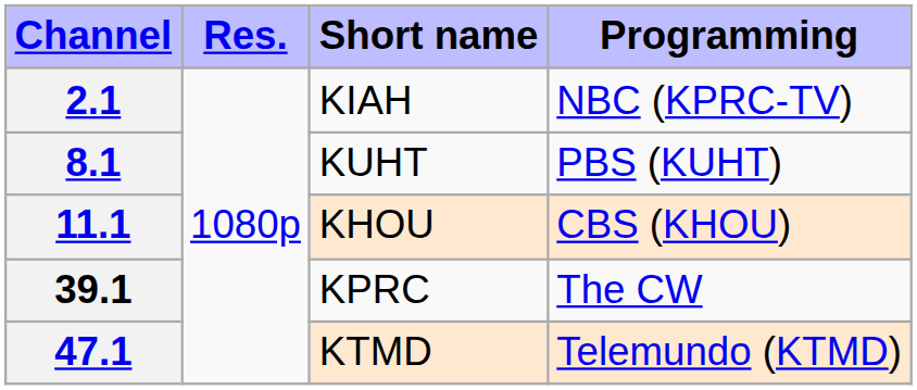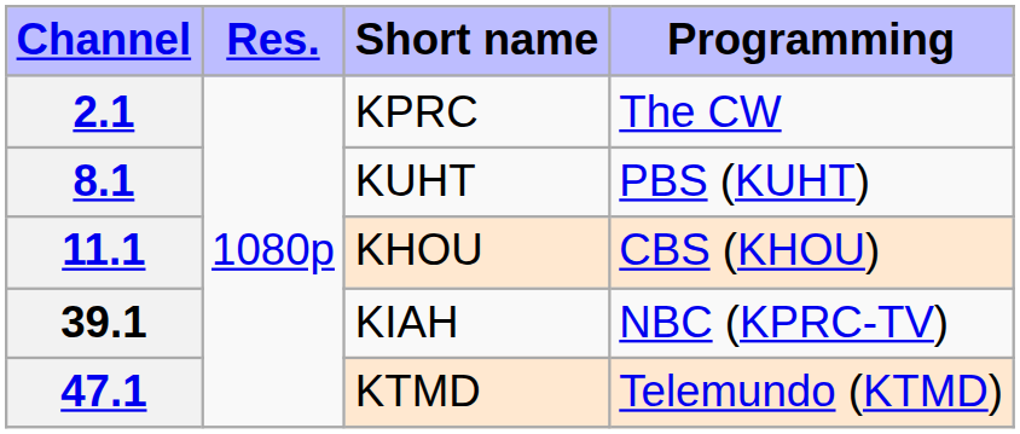2.1 | Short name: KIAH -> KPRC
2.1 | Programming: NBC (KPRC-TV) -> The CW
39.1 | Short name: KPRC -> KIAH
39.1 | Programming: The CW -> NBC (KPRC-TV)
